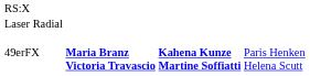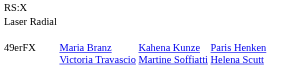49erFX | column 2: bold -> normal
49erFX | column 3: bold -> normal
